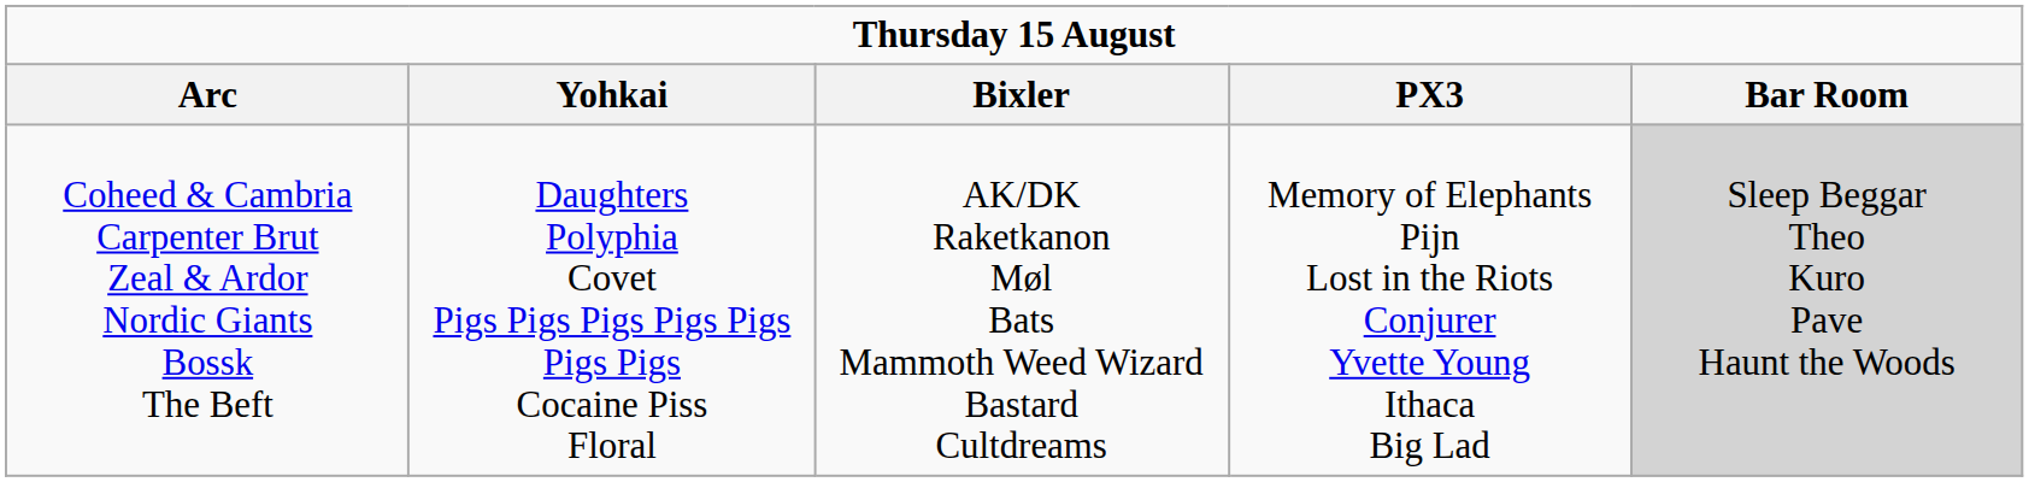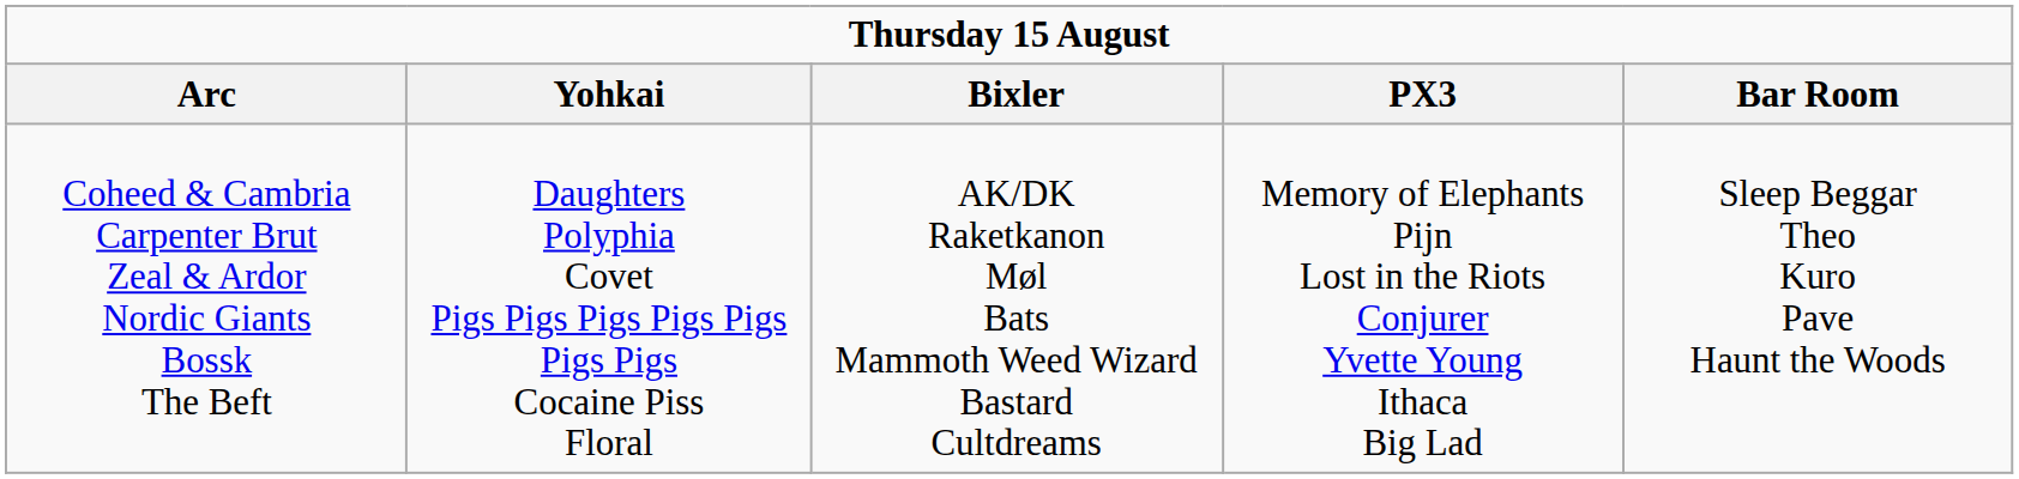row 3 | Bar Room: lightgrey background -> no background
